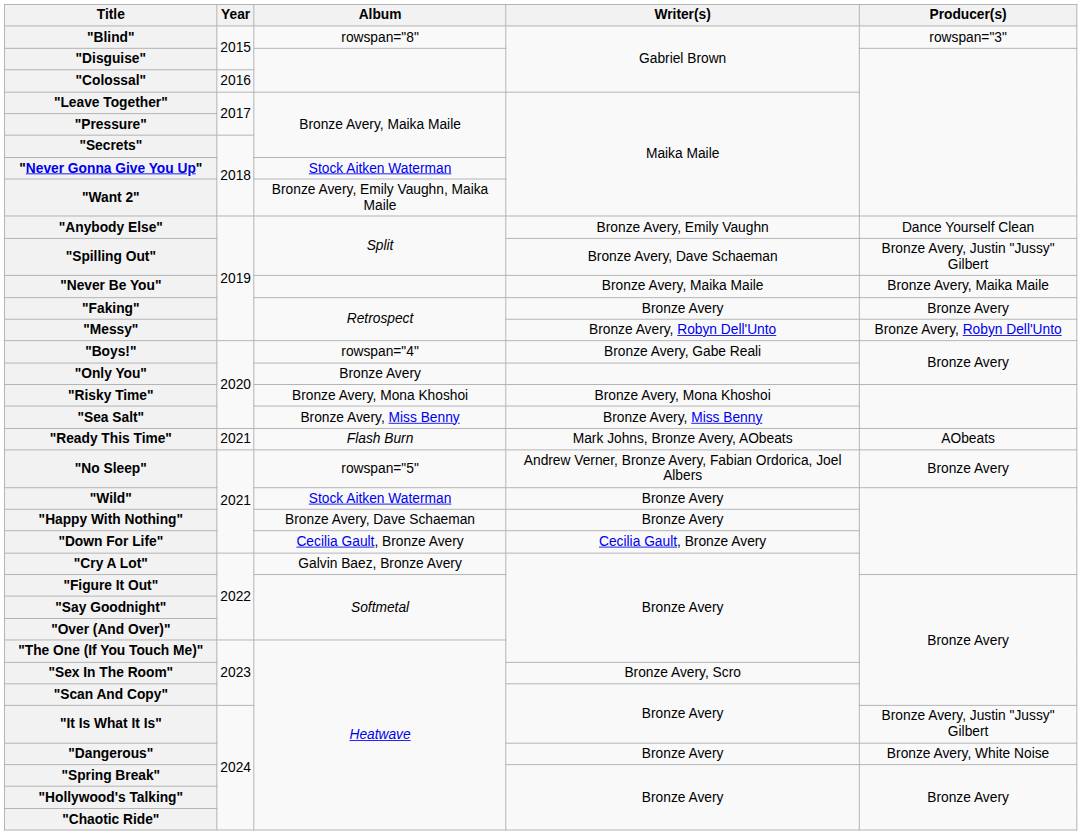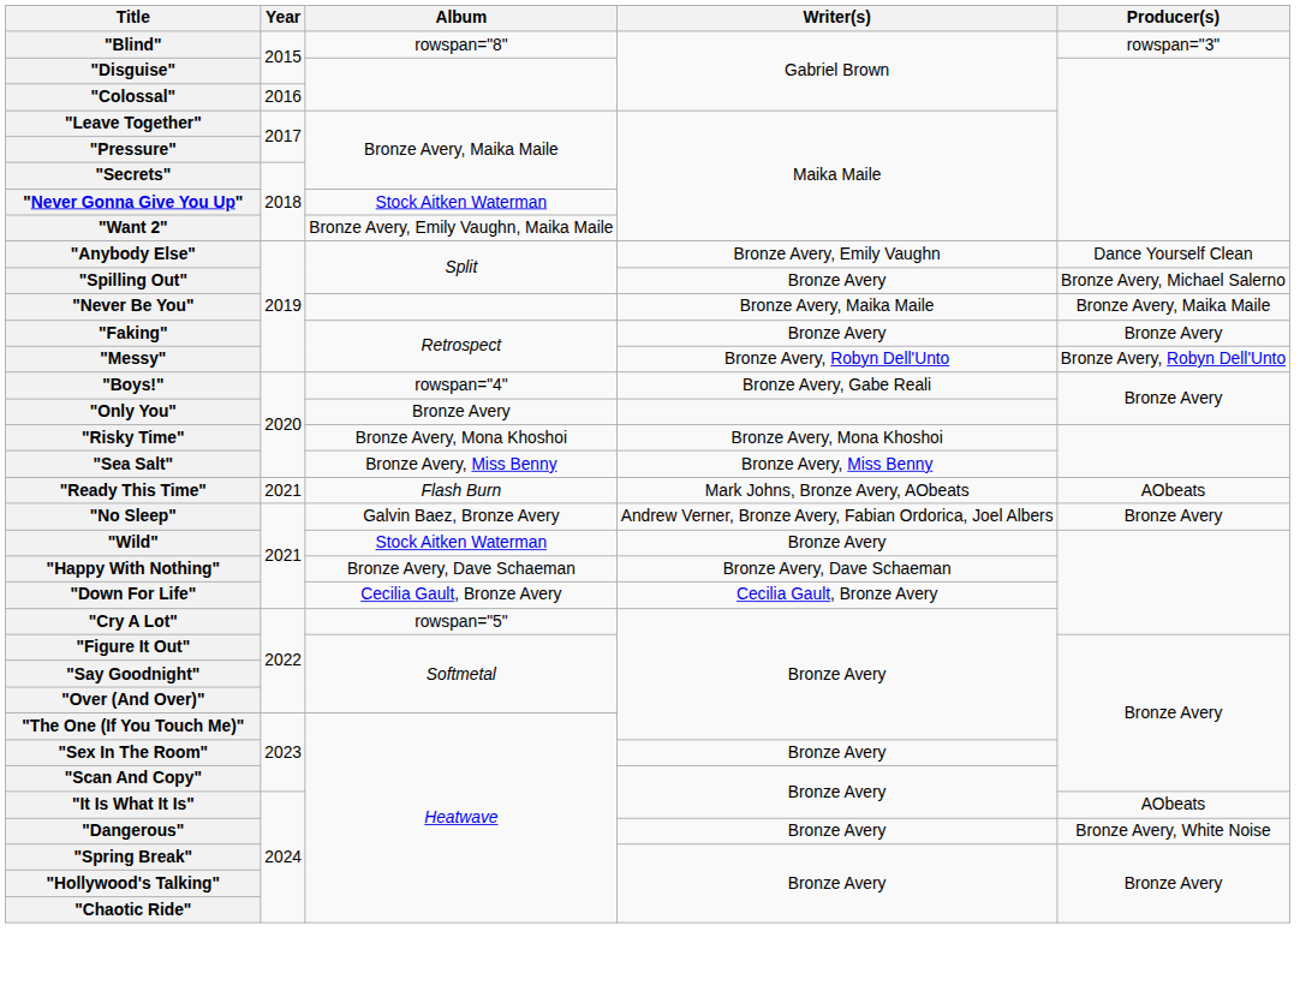"Spilling Out" | Writer(s): Bronze Avery, Dave Schaeman -> Bronze Avery
"Spilling Out" | Producer(s): Bronze Avery, Justin "Jussy" Gilbert -> Bronze Avery, Michael Salerno
"No Sleep" | Album: rowspan="5" -> Galvin Baez, Bronze Avery
"Happy With Nothing" | Writer(s): Bronze Avery -> Bronze Avery, Dave Schaeman
"Cry A Lot" | Album: Galvin Baez, Bronze Avery -> rowspan="5"
"Sex In The Room" | Writer(s): Bronze Avery, Scro -> Bronze Avery
"It Is What It Is" | Producer(s): Bronze Avery, Justin "Jussy" Gilbert -> AObeats
